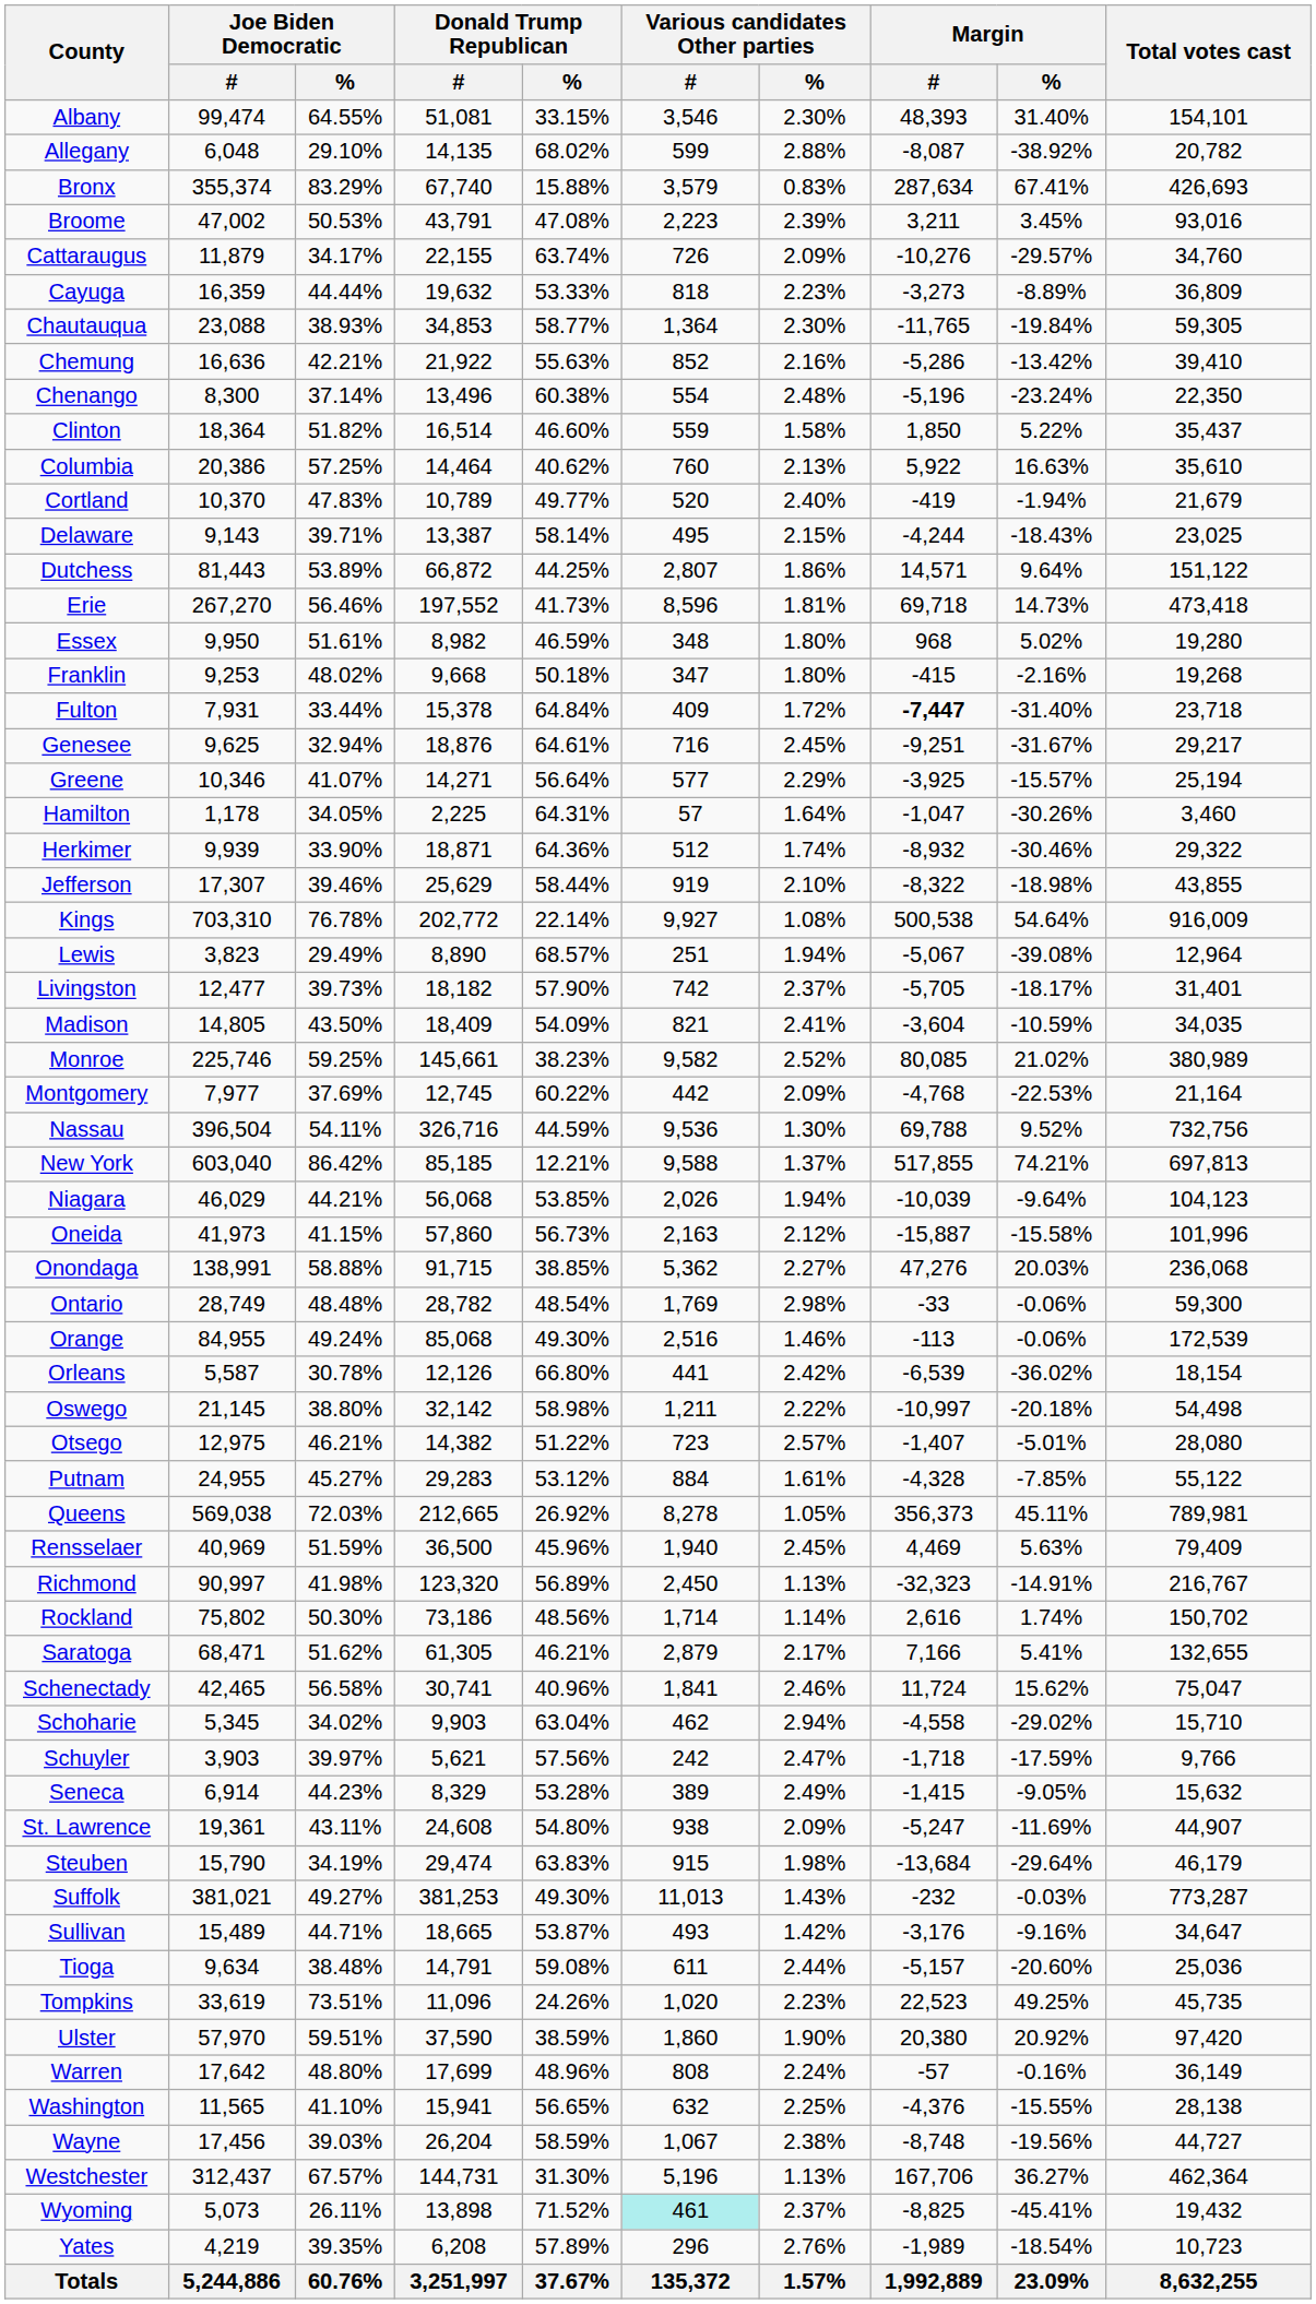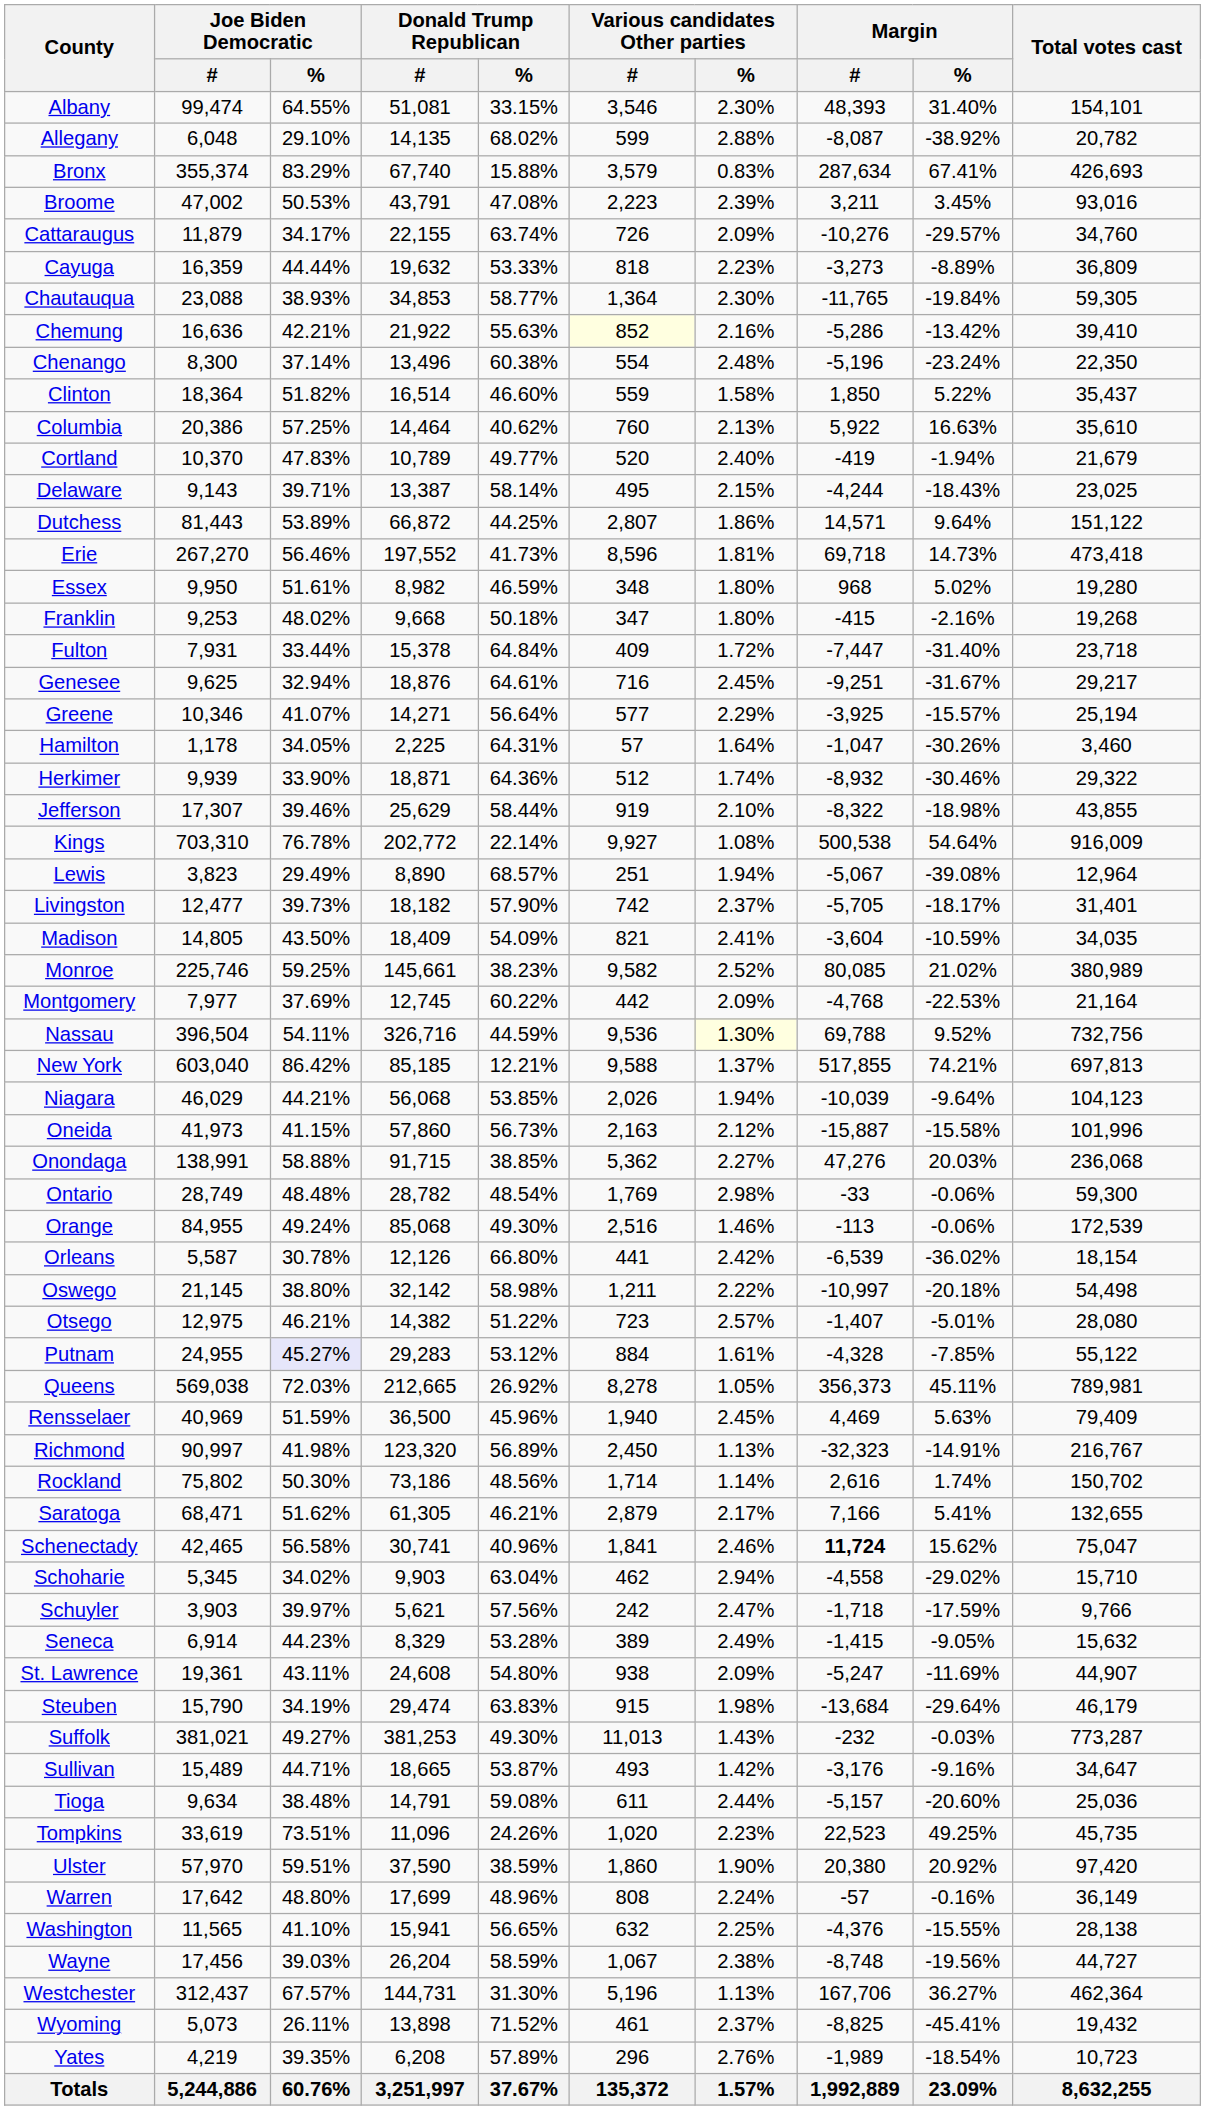Chemung | Various candidates Other parties / #: no background -> lightyellow background
Fulton | Margin / #: bold -> normal
Nassau | Various candidates Other parties / %: no background -> lightyellow background
Putnam | Joe Biden Democratic / %: no background -> lavender background
Schenectady | Margin / #: normal -> bold
Wyoming | Various candidates Other parties / #: paleturquoise background -> no background
